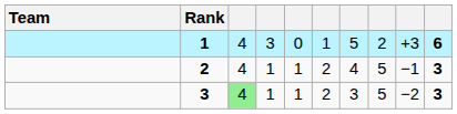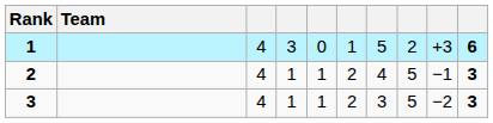columns swapped: Rank <-> Team
row 4 | column 3: lightgreen background -> no background
